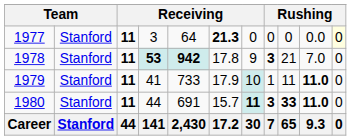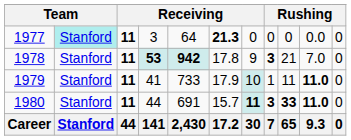1977 | column 2: no background -> paleturquoise background
1977 | column 11: lightyellow background -> no background
